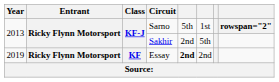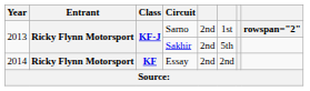Sarno | column 5: 5th -> 2nd
Essay | Year: 2019 -> 2014
Essay | column 5: bold -> normal
